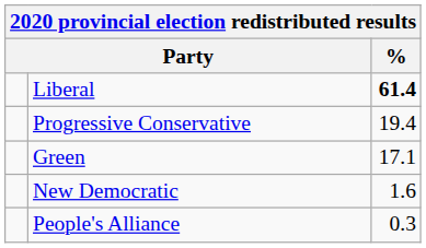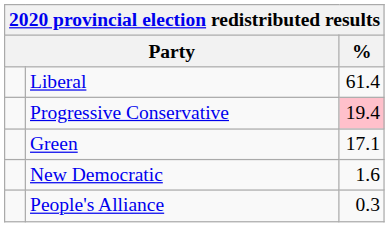Liberal | %: bold -> normal
Progressive Conservative | %: no background -> pink background
